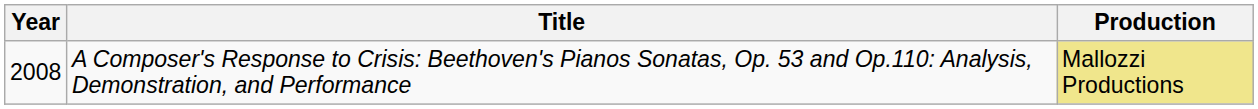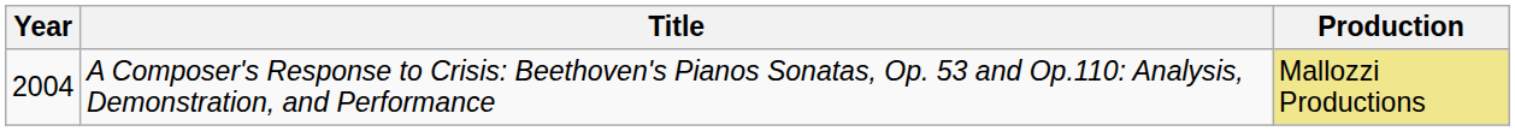row 2 | Year: 2008 -> 2004
